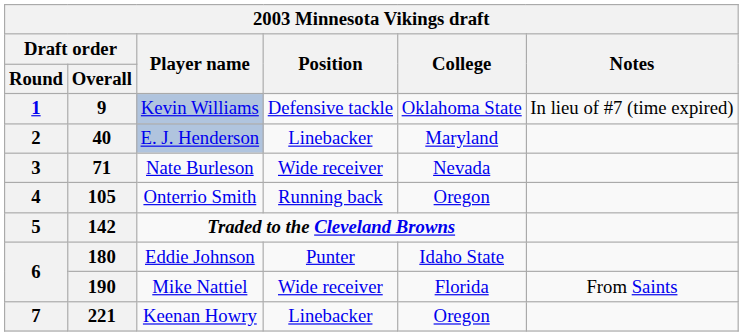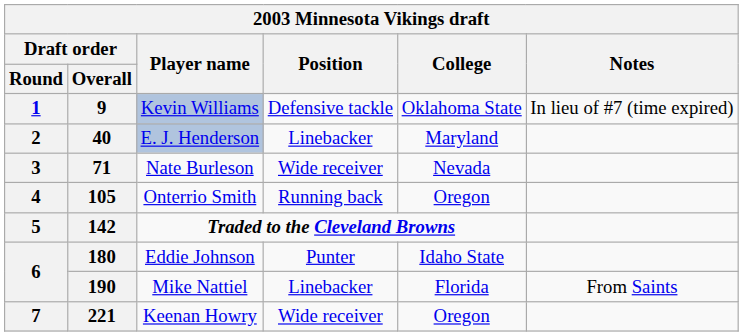190 | Position: Wide receiver -> Linebacker
221 | Position: Linebacker -> Wide receiver
